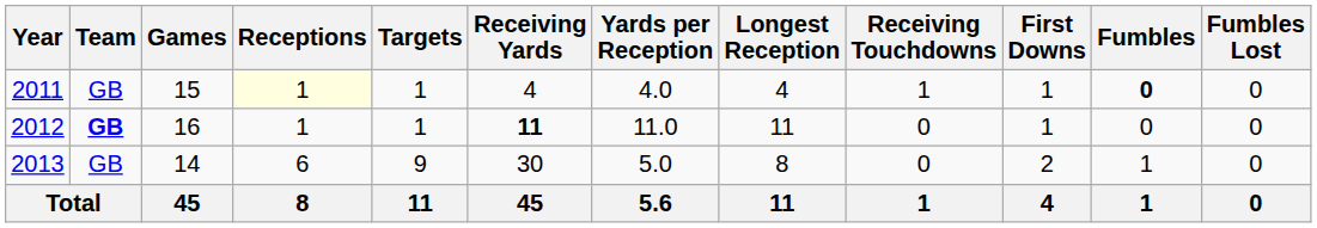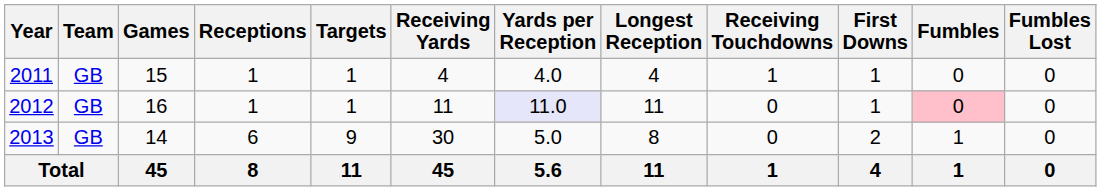2011 | Receptions: lightyellow background -> no background
2011 | Fumbles: bold -> normal
2012 | Team: bold -> normal
2012 | Receiving Yards: bold -> normal
2012 | Yards per Reception: no background -> lavender background
2012 | Fumbles: no background -> pink background
